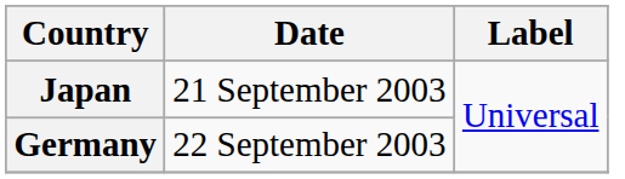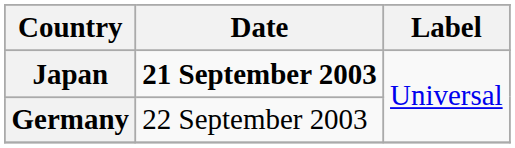Japan | Date: normal -> bold
